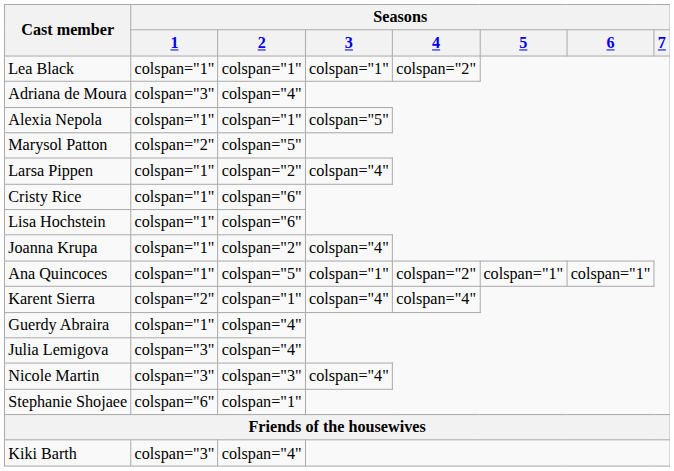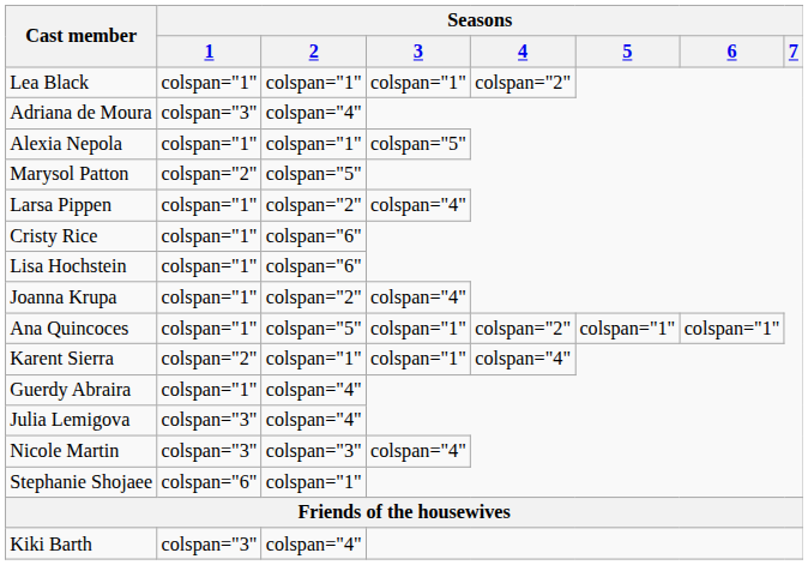Karent Sierra | Seasons / 3: colspan="4" -> colspan="1"
